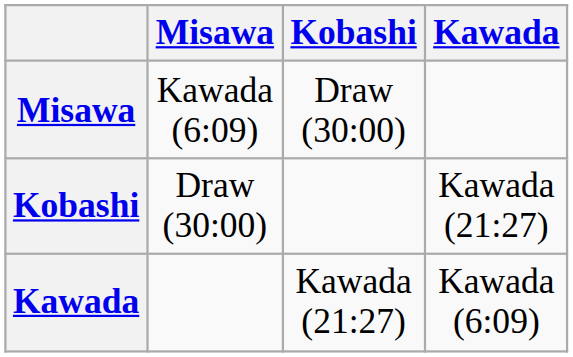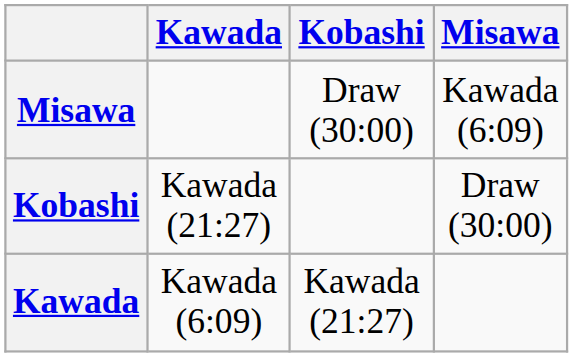columns swapped: Kawada <-> Misawa
